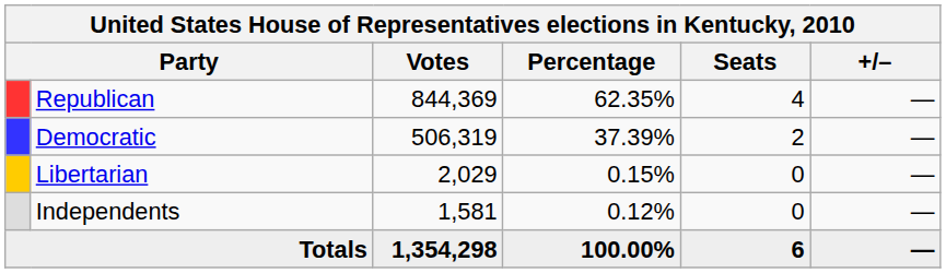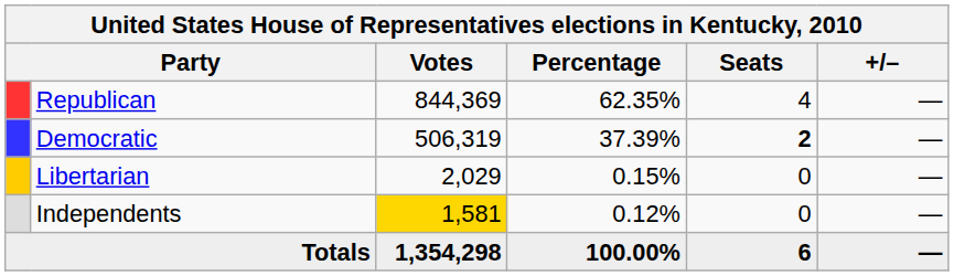Democratic | Seats: normal -> bold
Independents | Votes: no background -> gold background
